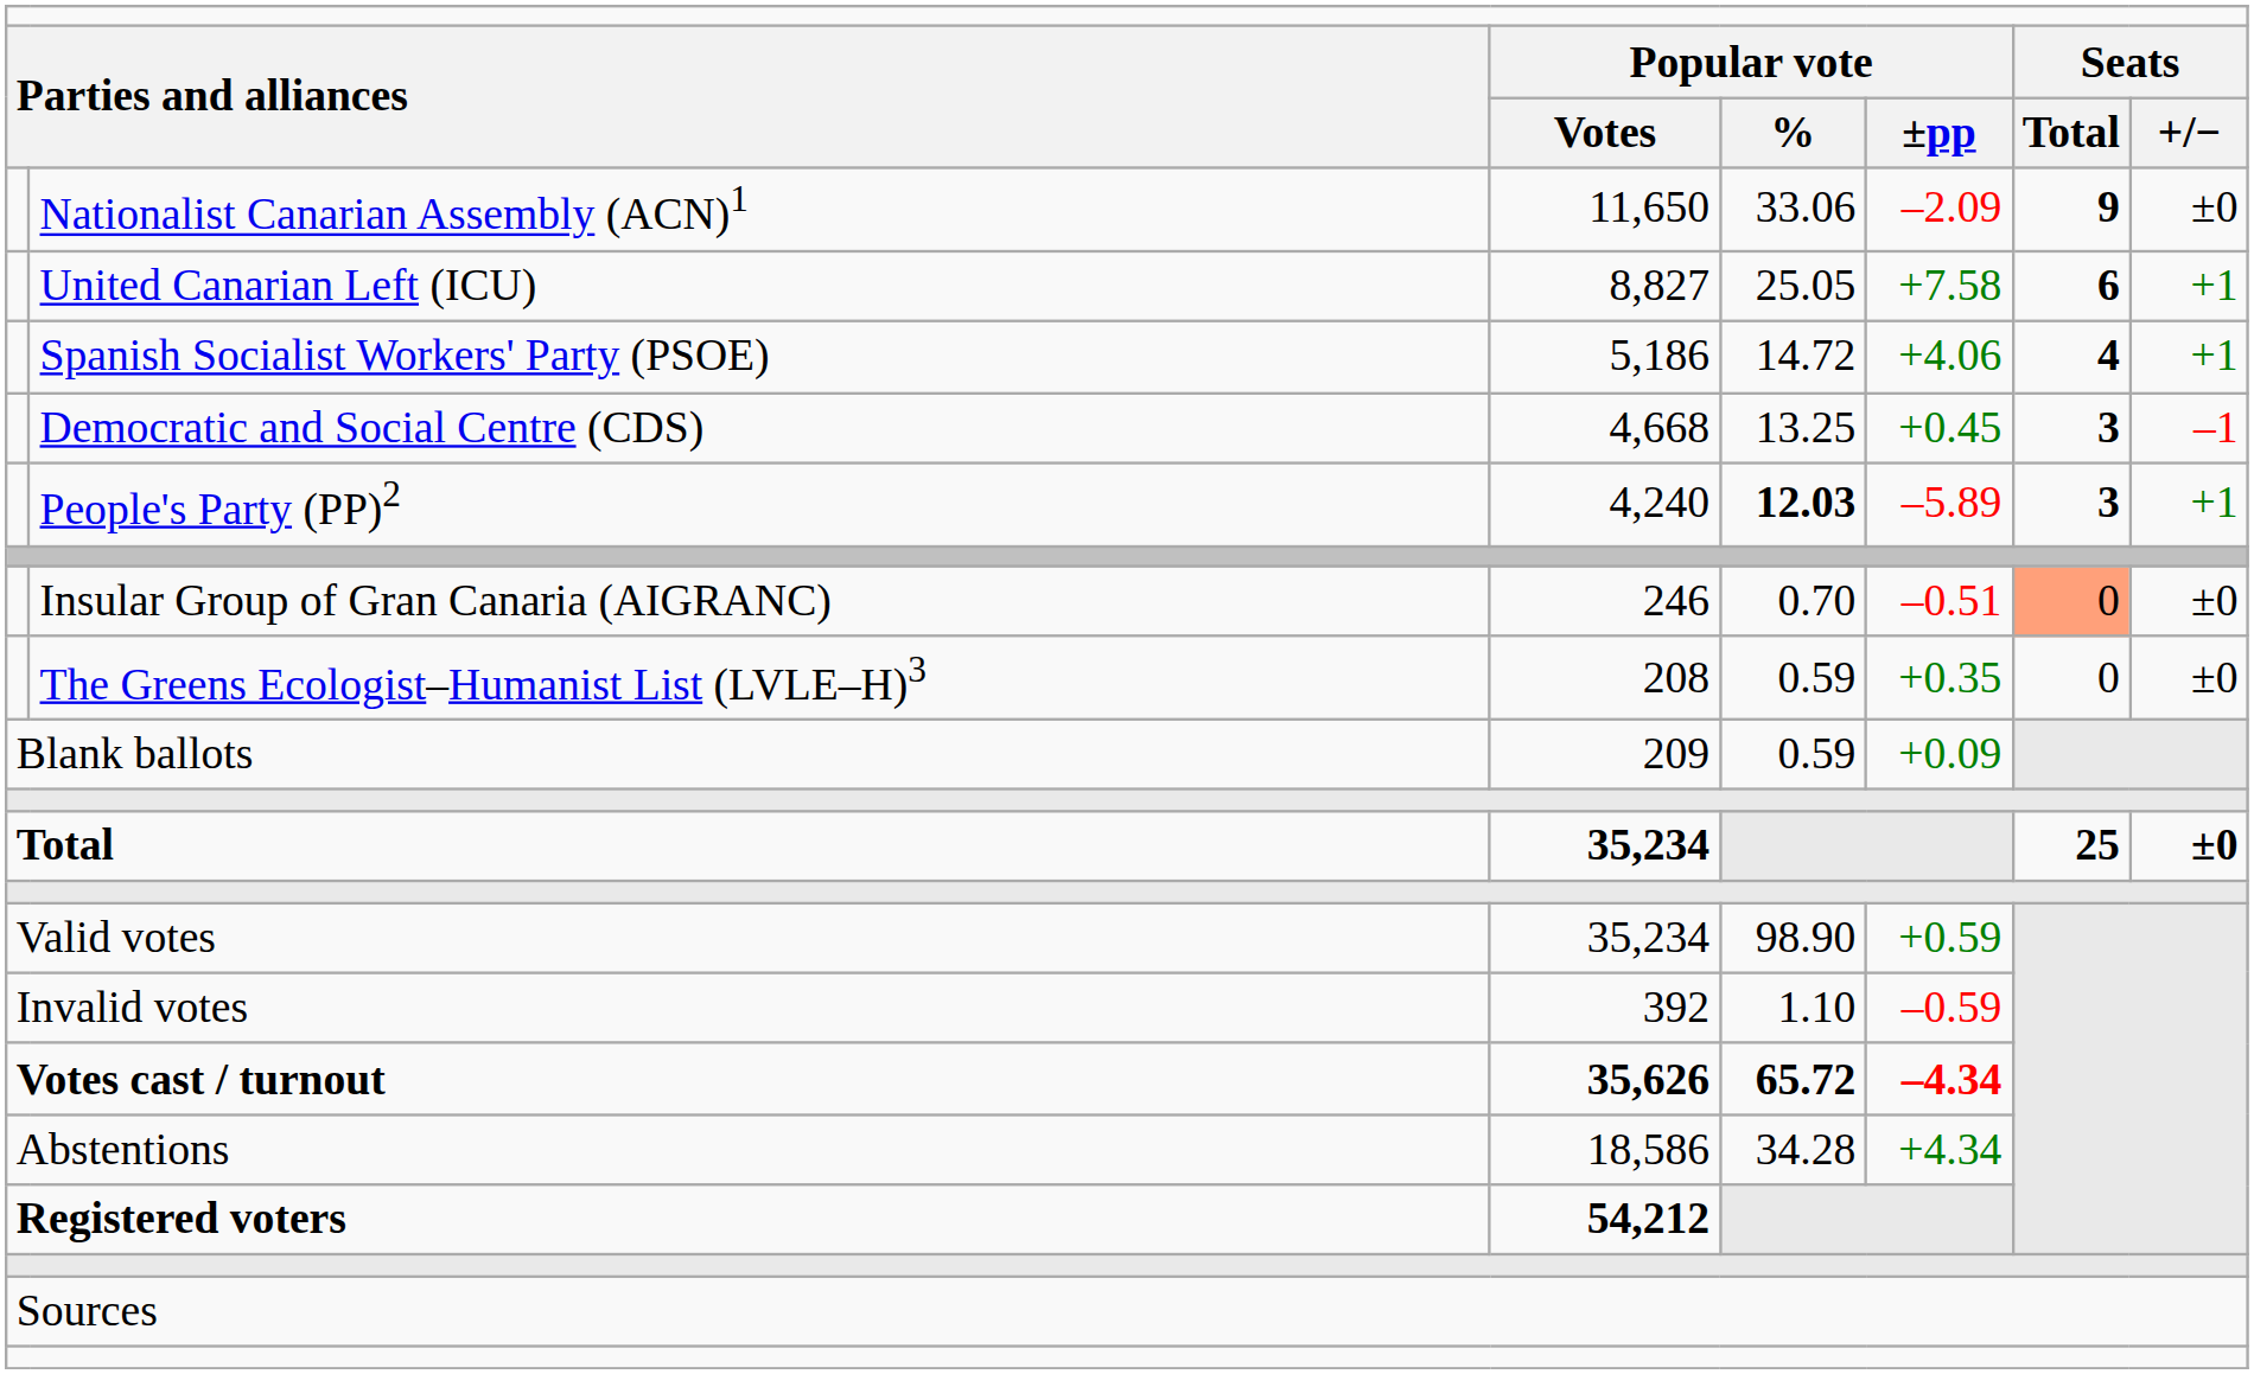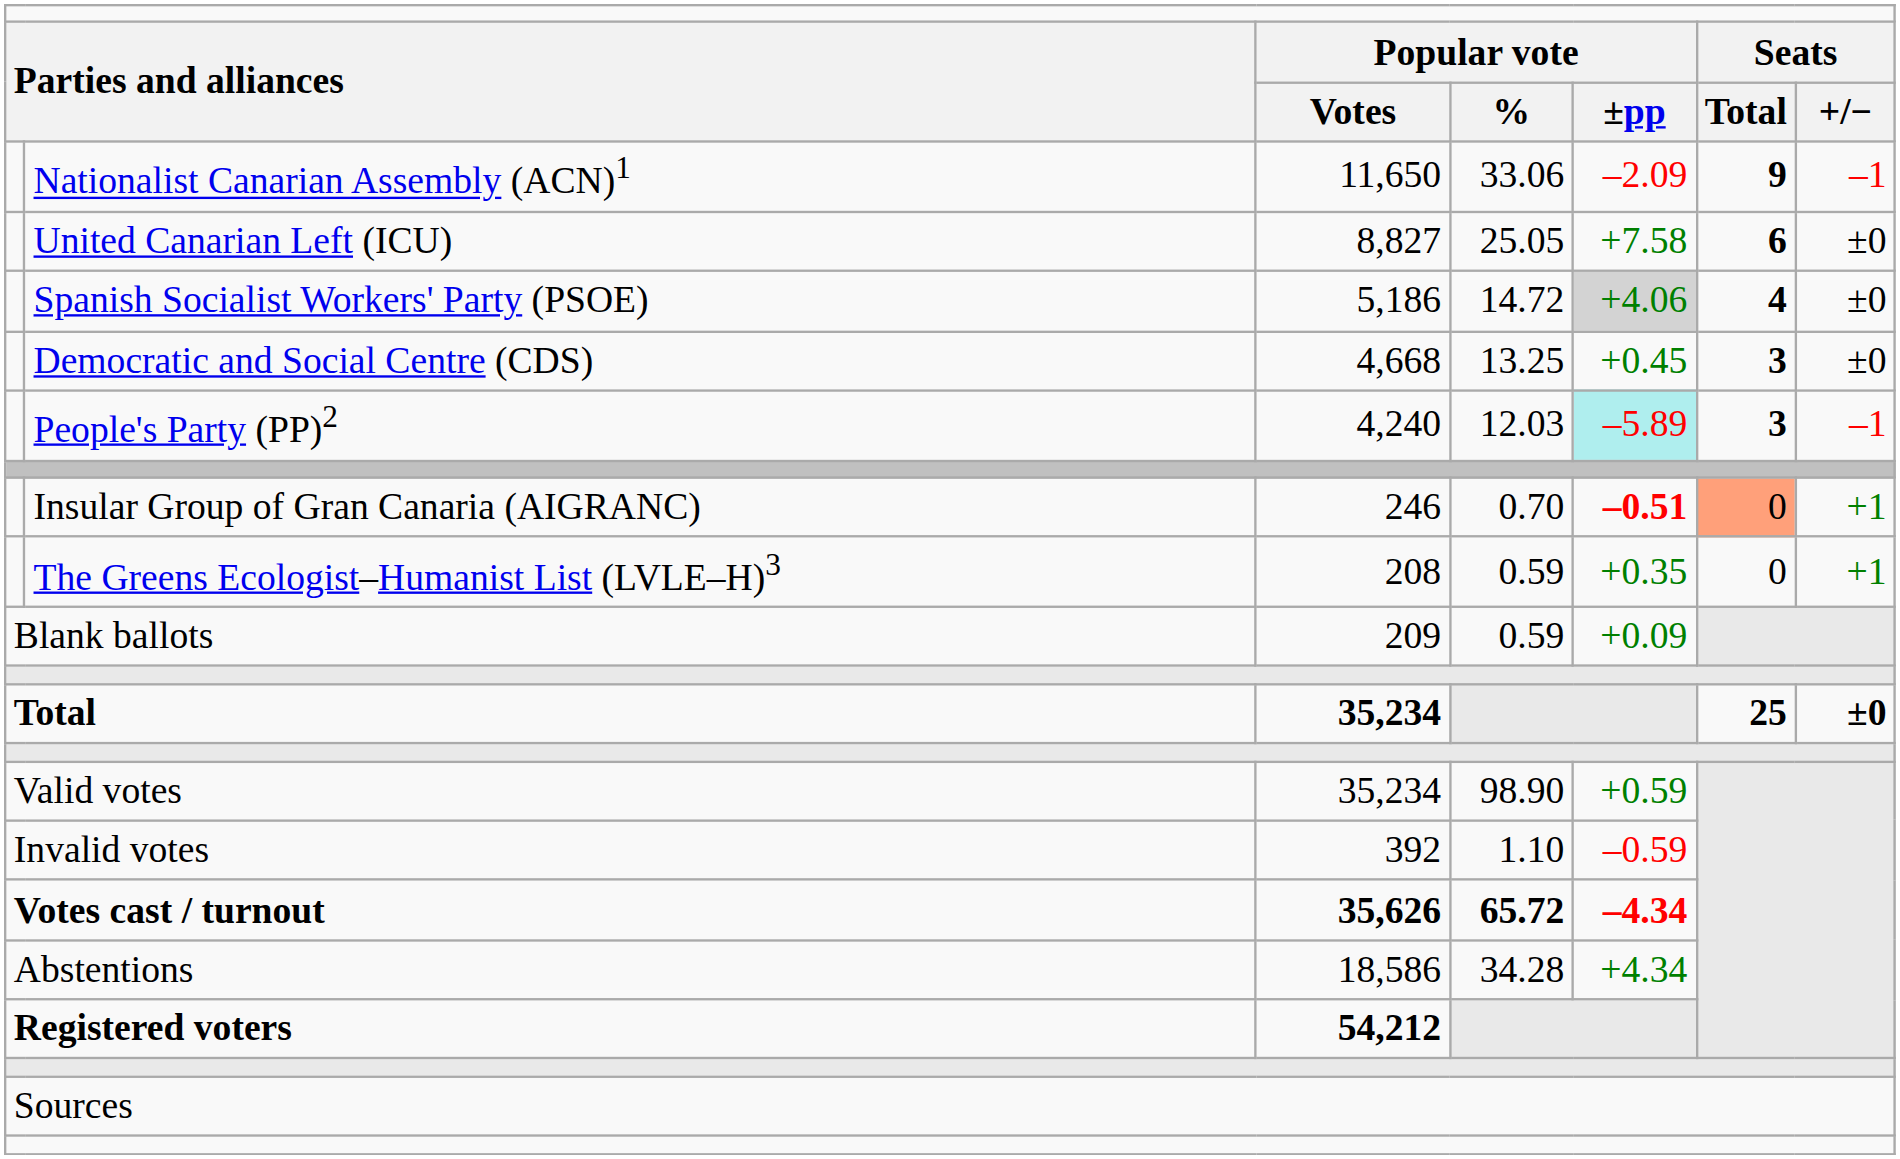Nationalist Canarian Assembly (ACN)1 | column 7: ±0 -> –1
United Canarian Left (ICU) | column 7: +1 -> ±0
Spanish Socialist Workers' Party (PSOE) | column 5: no background -> lightgrey background
Spanish Socialist Workers' Party (PSOE) | column 7: +1 -> ±0
Democratic and Social Centre (CDS) | column 7: –1 -> ±0
People's Party (PP)2 | column 4: bold -> normal
People's Party (PP)2 | column 5: no background -> paleturquoise background
People's Party (PP)2 | column 7: +1 -> –1
Insular Group of Gran Canaria (AIGRANC) | column 5: normal -> bold
Insular Group of Gran Canaria (AIGRANC) | column 7: ±0 -> +1
The Greens Ecologist–Humanist List (LVLE–H)3 | column 7: ±0 -> +1
